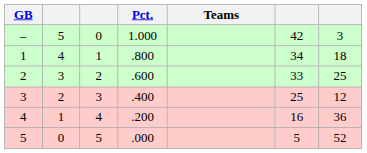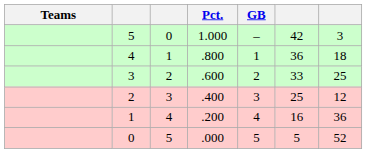columns swapped: Teams <-> GB
row 3 | column 6: 34 -> 36
